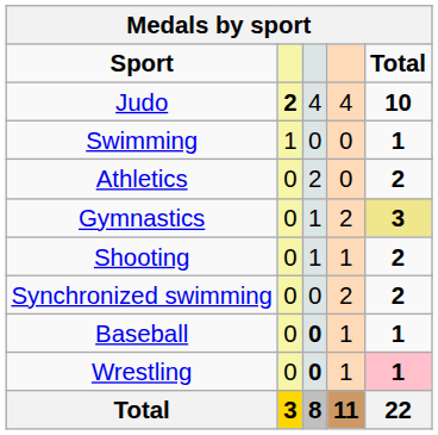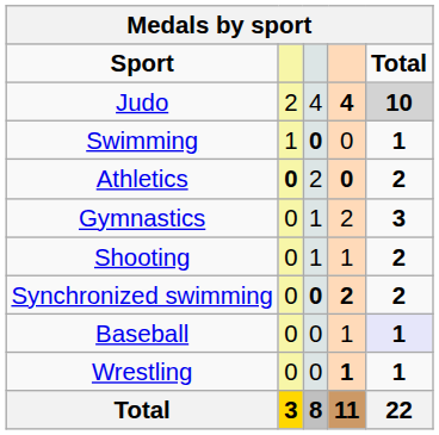Judo | column 2: bold -> normal
Judo | column 4: normal -> bold
Judo | Total: no background -> lightgrey background
Swimming | column 3: normal -> bold
Athletics | column 2: normal -> bold
Athletics | column 4: normal -> bold
Gymnastics | Total: khaki background -> no background
Synchronized swimming | column 3: normal -> bold
Synchronized swimming | column 4: normal -> bold
Baseball | column 3: bold -> normal
Baseball | Total: no background -> lavender background
Wrestling | column 3: bold -> normal
Wrestling | column 4: normal -> bold
Wrestling | Total: pink background -> no background
